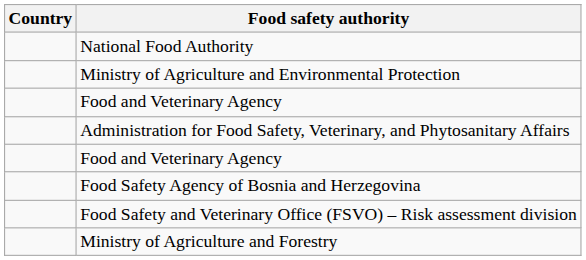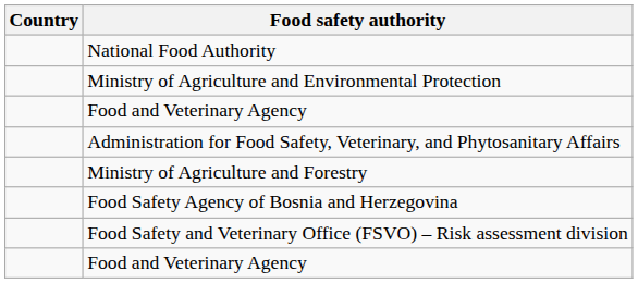row 6 | Food safety authority: Food and Veterinary Agency -> Ministry of Agriculture and Forestry
row 9 | Food safety authority: Ministry of Agriculture and Forestry -> Food and Veterinary Agency
